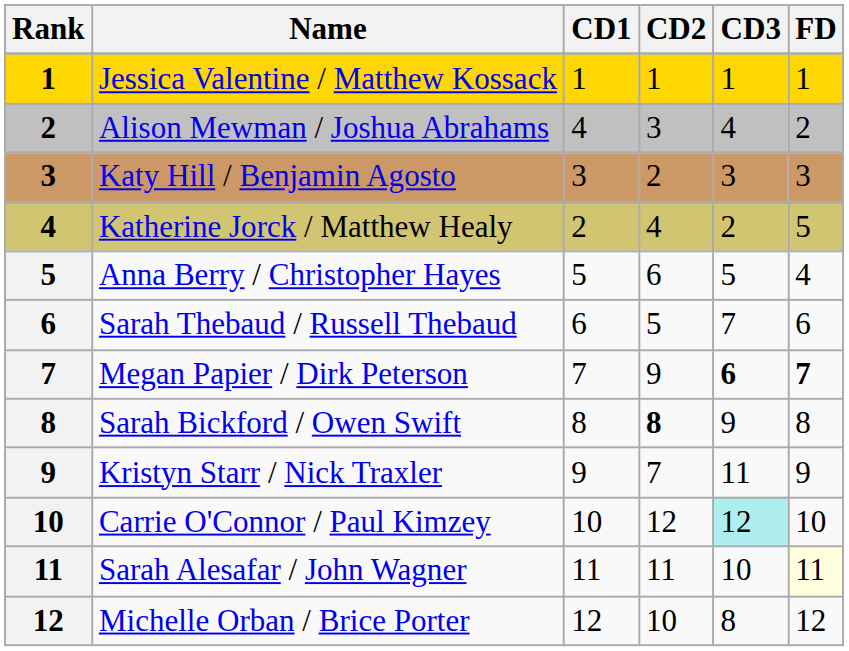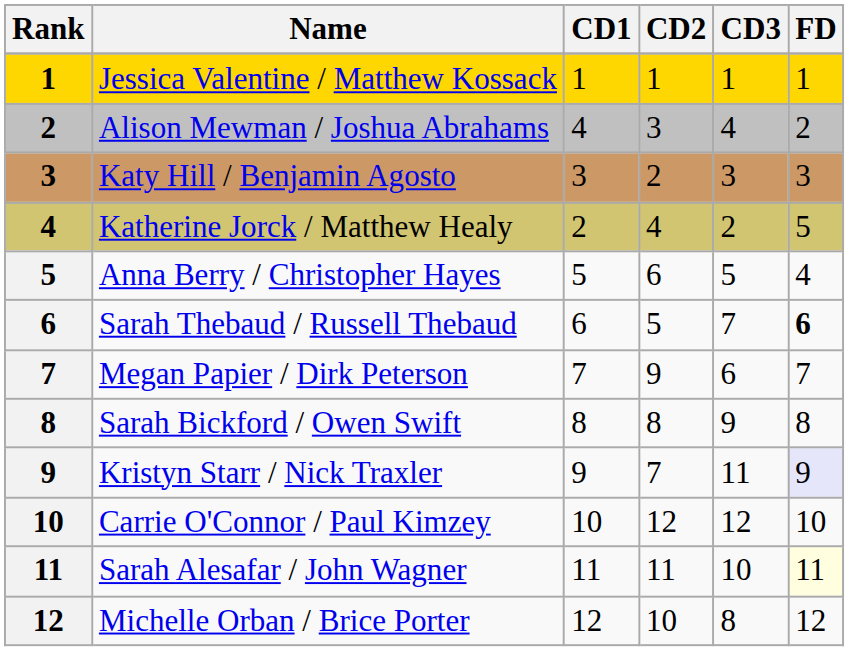Sarah Thebaud / Russell Thebaud | FD: normal -> bold
Megan Papier / Dirk Peterson | CD3: bold -> normal
Megan Papier / Dirk Peterson | FD: bold -> normal
Sarah Bickford / Owen Swift | CD2: bold -> normal
Kristyn Starr / Nick Traxler | FD: no background -> lavender background
Carrie O'Connor / Paul Kimzey | CD3: paleturquoise background -> no background
